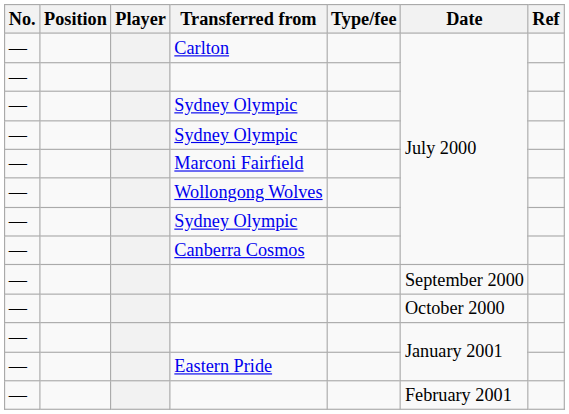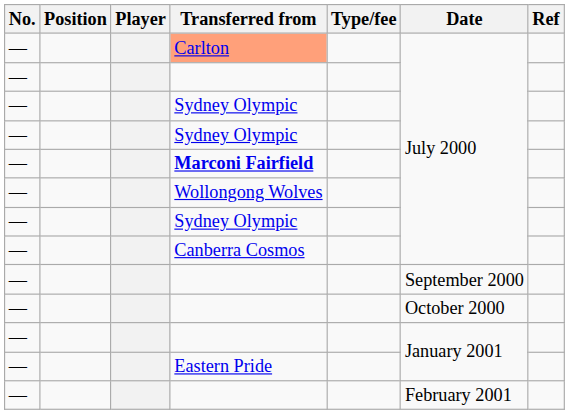Carlton | Transferred from: no background -> lightsalmon background
Marconi Fairfield | Transferred from: normal -> bold
